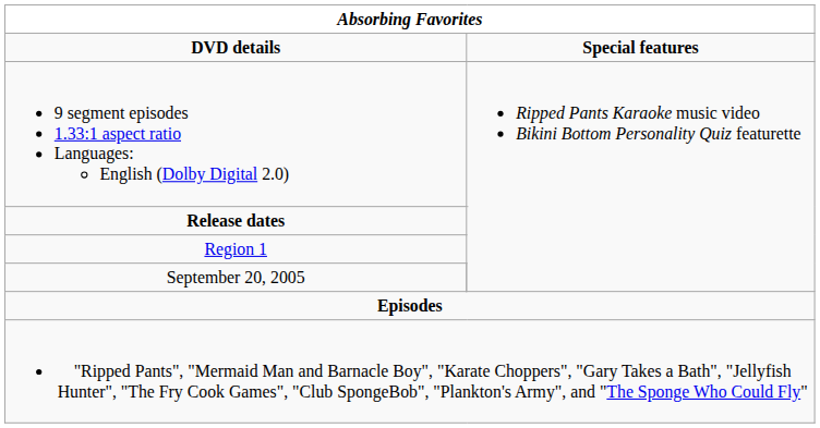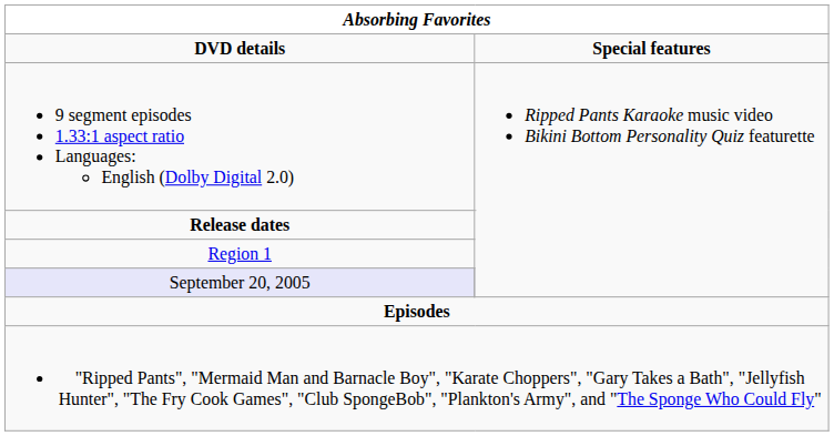September 20, 2005 | column 1: no background -> lavender background
